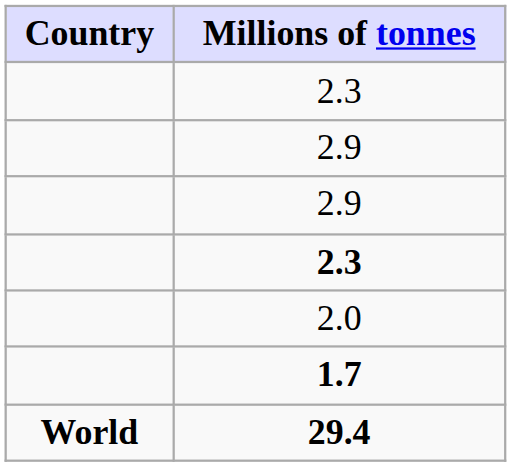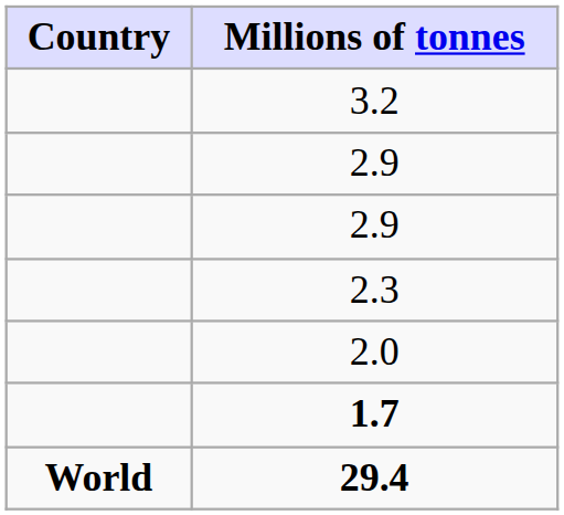row 2 | Millions of tonnes: 2.3 -> 3.2
row 5 | Millions of tonnes: bold -> normal
